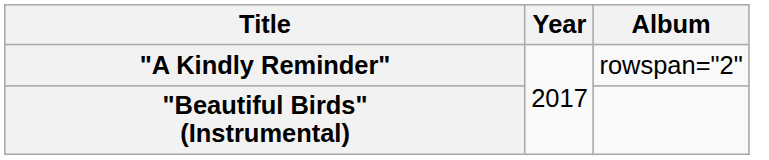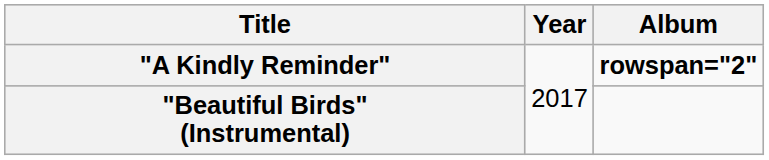"A Kindly Reminder" | Album: normal -> bold
